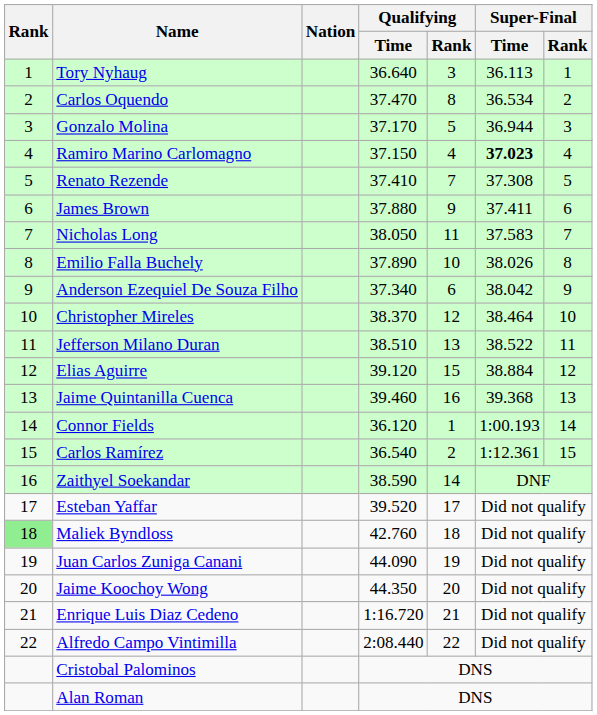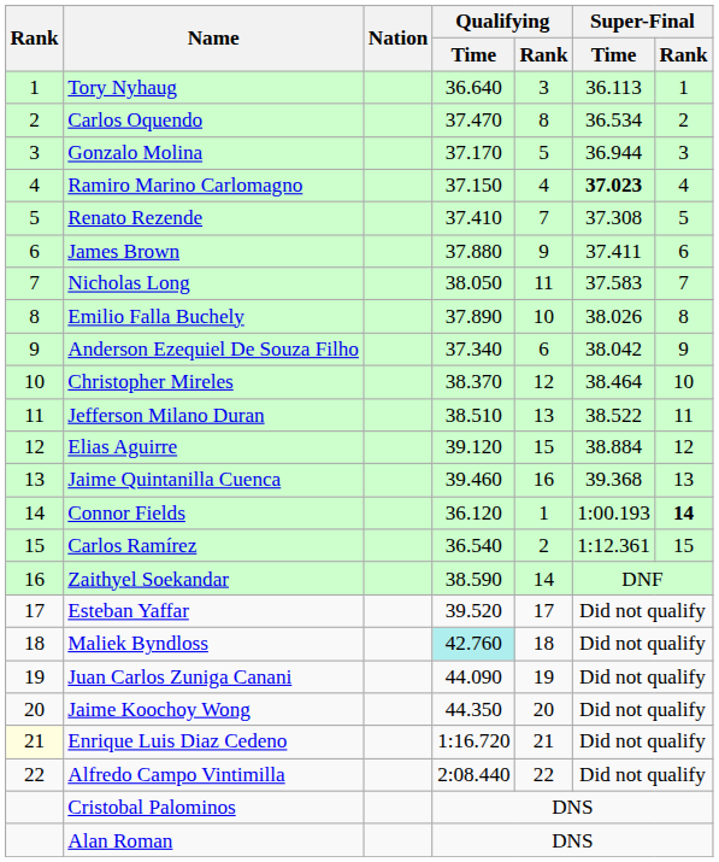Connor Fields | Super-Final / Rank: normal -> bold
Maliek Byndloss | Rank: lightgreen background -> no background
Maliek Byndloss | Qualifying / Time: no background -> paleturquoise background
Enrique Luis Diaz Cedeno | Rank: no background -> lightyellow background
